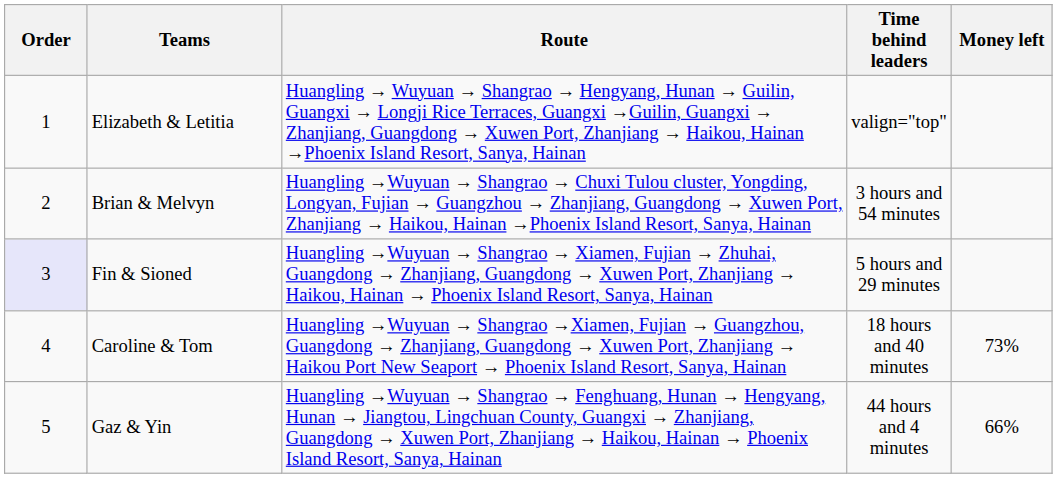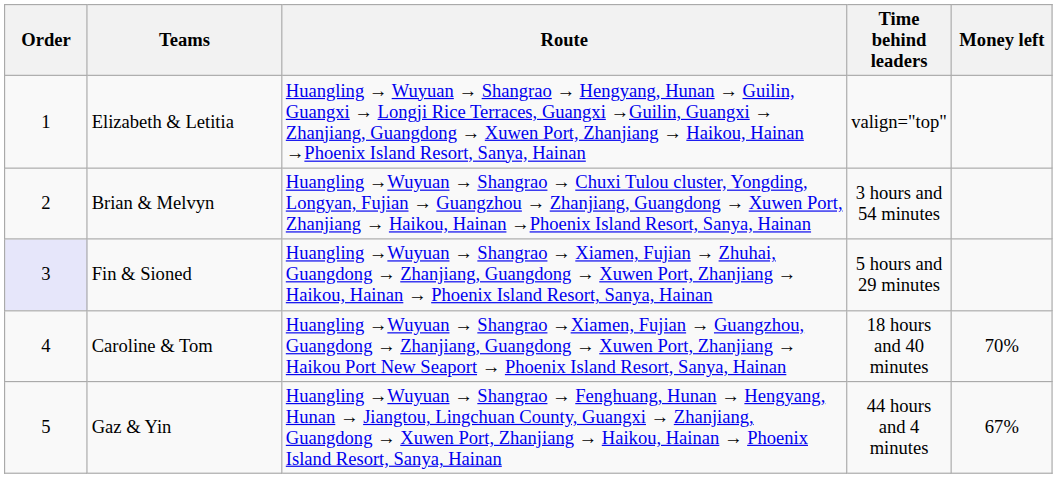Caroline & Tom | Money left: 73% -> 70%
Gaz & Yin | Money left: 66% -> 67%
